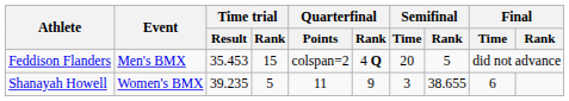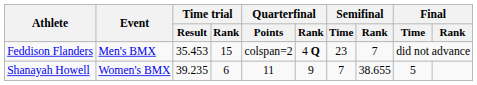Feddison Flanders | Semifinal / Time: 20 -> 23
Feddison Flanders | Semifinal / Rank: 5 -> 7
Shanayah Howell | Time trial / Rank: 5 -> 6
Shanayah Howell | Semifinal / Time: 3 -> 7
Shanayah Howell | Final / Time: 6 -> 5
